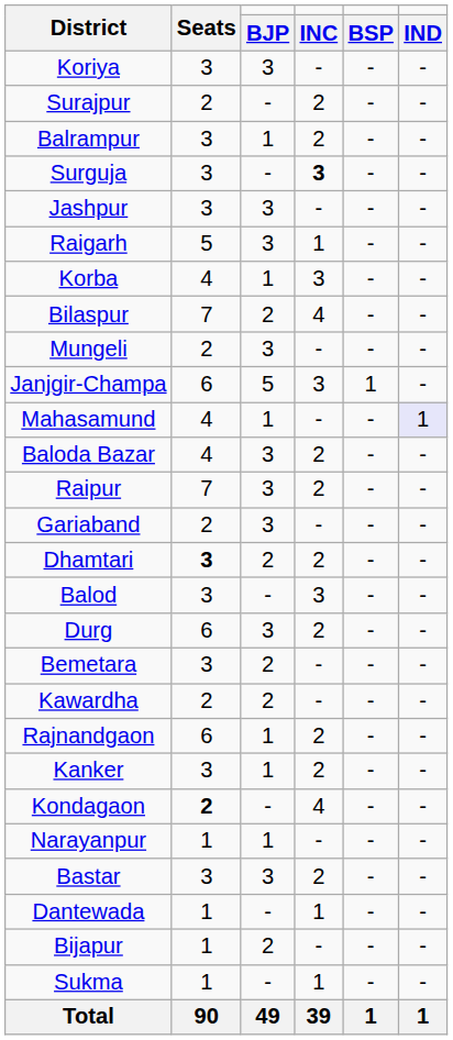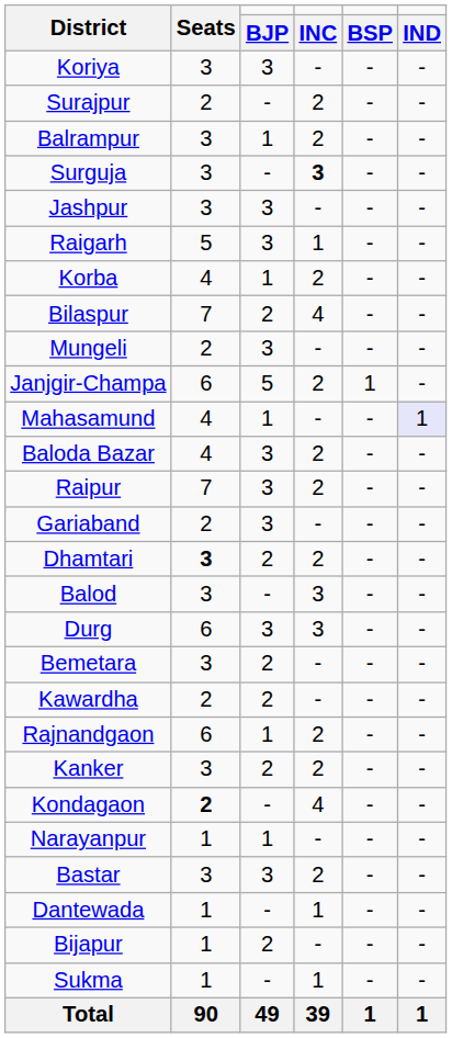Korba | INC: 3 -> 2
Janjgir-Champa | INC: 3 -> 2
Durg | INC: 2 -> 3
Kanker | BJP: 1 -> 2
